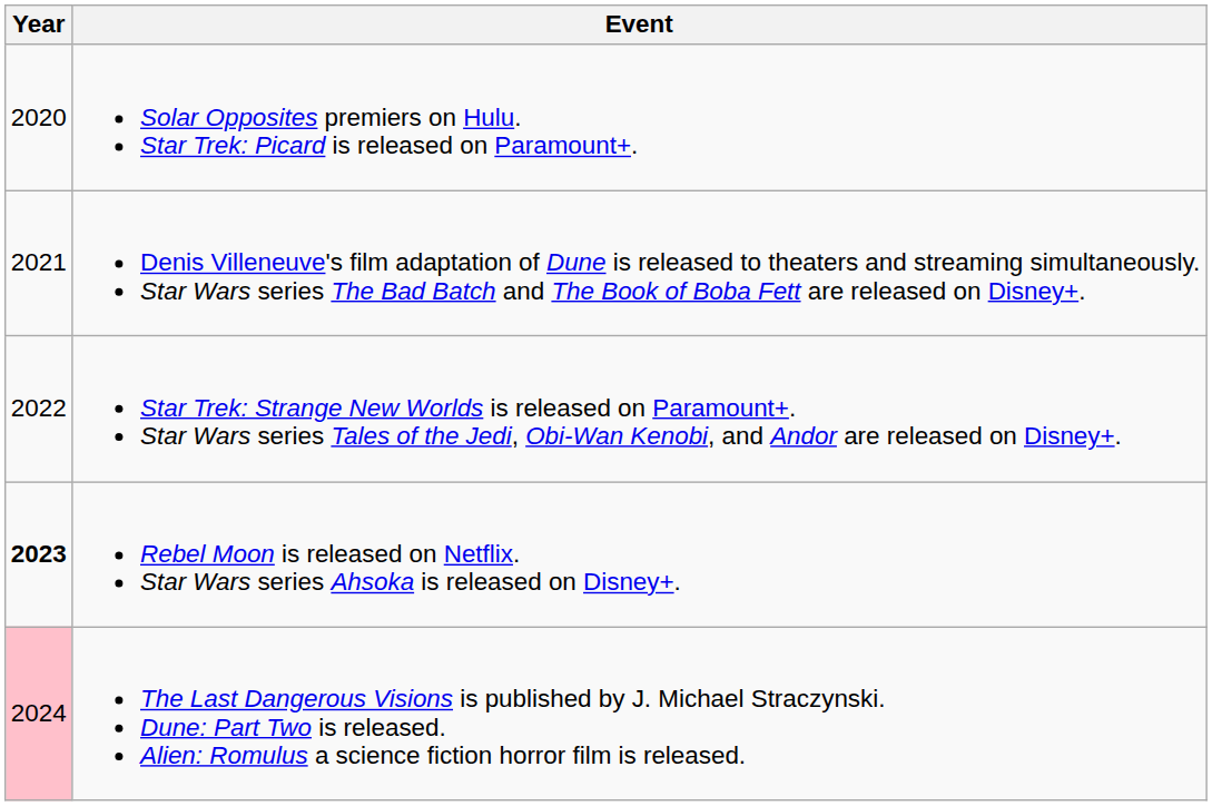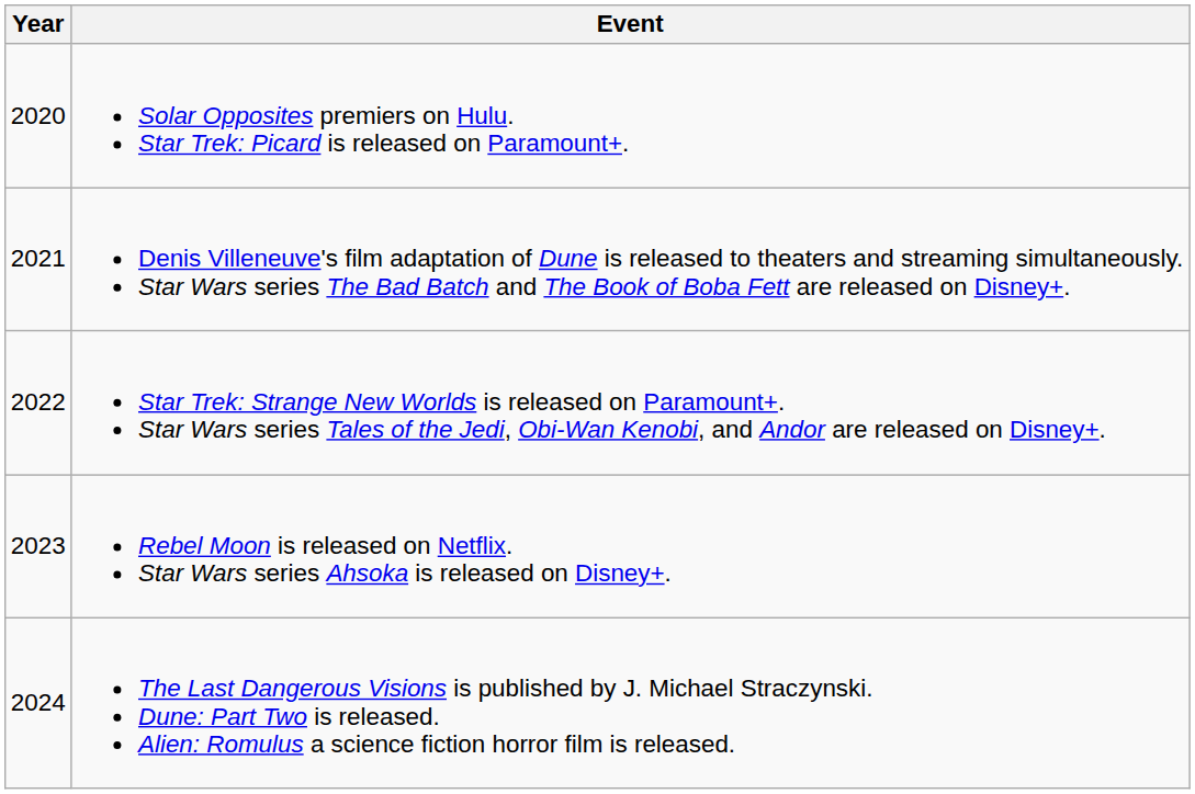row 5 | Year: bold -> normal
row 6 | Year: pink background -> no background
